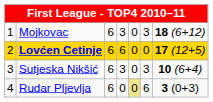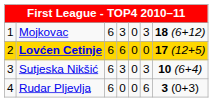Rudar Pljevlja | column 5: khaki background -> no background
